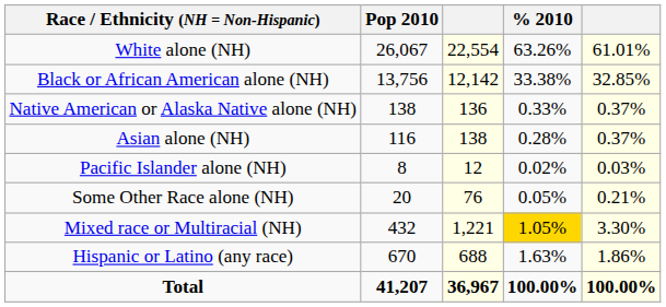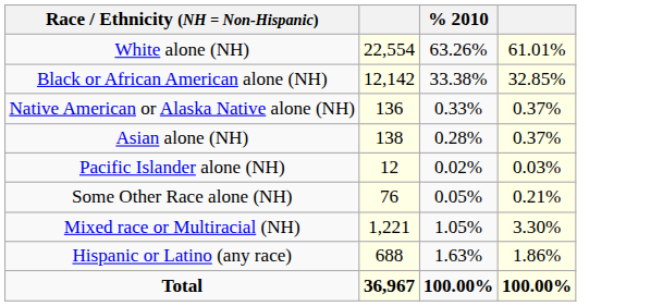- column: Pop 2010 | 26,067 | 13,756 | 138 | 116 | 8 | 20 | 432 | 670 | 41,207
Mixed race or Multiracial (NH) | % 2010: gold background -> no background
